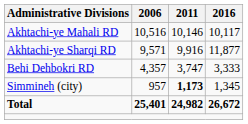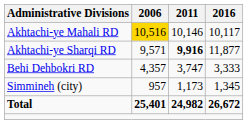Akhtachi-ye Mahali RD | 2006: no background -> gold background
Akhtachi-ye Sharqi RD | 2011: normal -> bold
Simmineh (city) | 2011: bold -> normal
